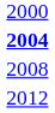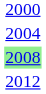2004 | column 1: bold -> normal
2008 | column 1: no background -> lightgreen background
